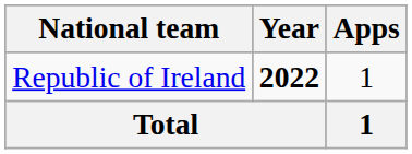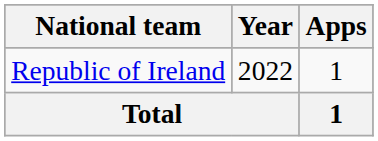Republic of Ireland | Year: bold -> normal
